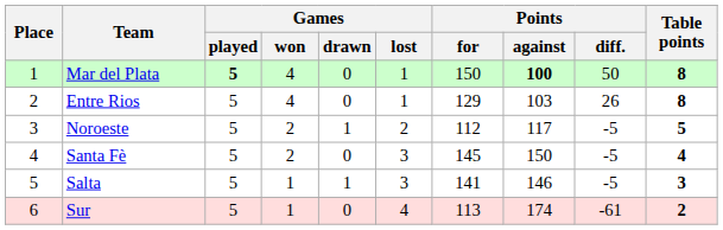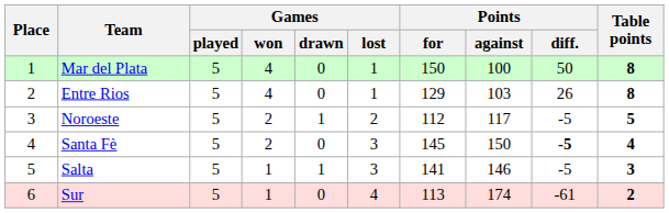Mar del Plata | Games / played: bold -> normal
Mar del Plata | Points / against: bold -> normal
Santa Fè | Points / diff.: normal -> bold
